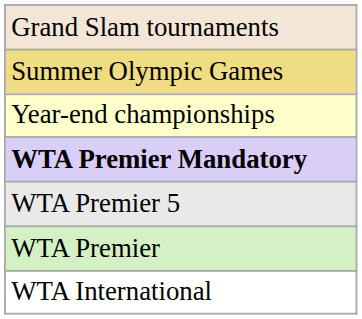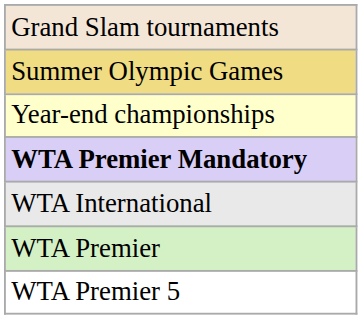row 5 | column 1: WTA Premier 5 -> WTA International
row 7 | column 1: WTA International -> WTA Premier 5
